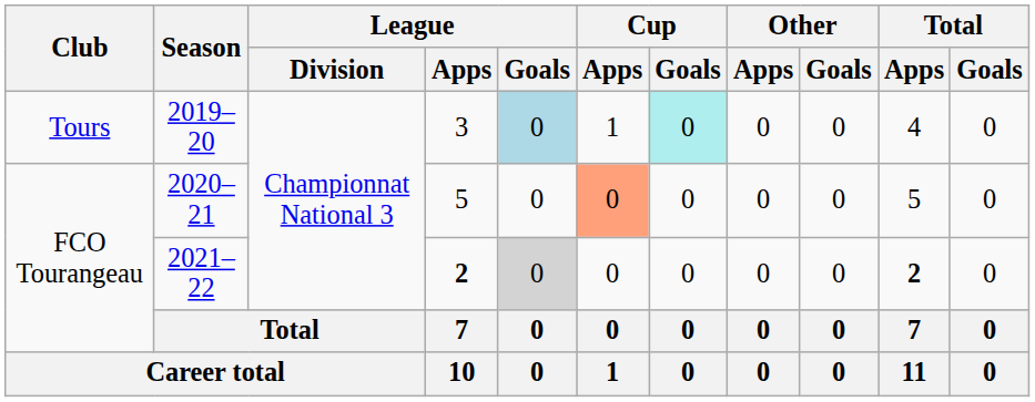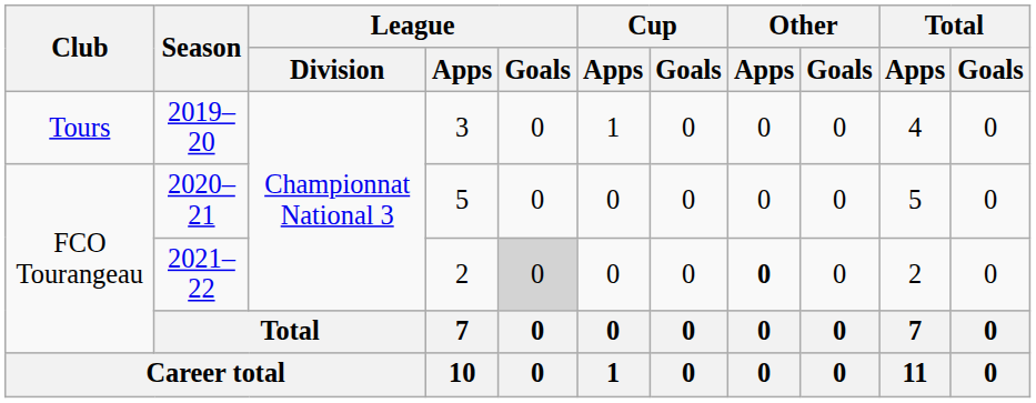2019–20 | League / Goals: lightblue background -> no background
2019–20 | Cup / Goals: paleturquoise background -> no background
2020–21 | Cup / Apps: lightsalmon background -> no background
2021–22 | League / Apps: bold -> normal
2021–22 | Other / Apps: normal -> bold
2021–22 | Total / Apps: bold -> normal
